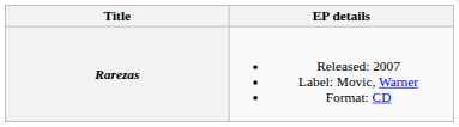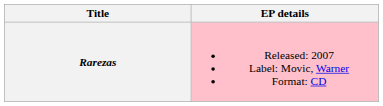Rarezas | EP details: no background -> pink background
